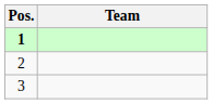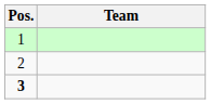1 | Pos.: bold -> normal
3 | Pos.: normal -> bold
